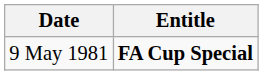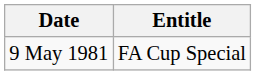9 May 1981 | Entitle: bold -> normal
